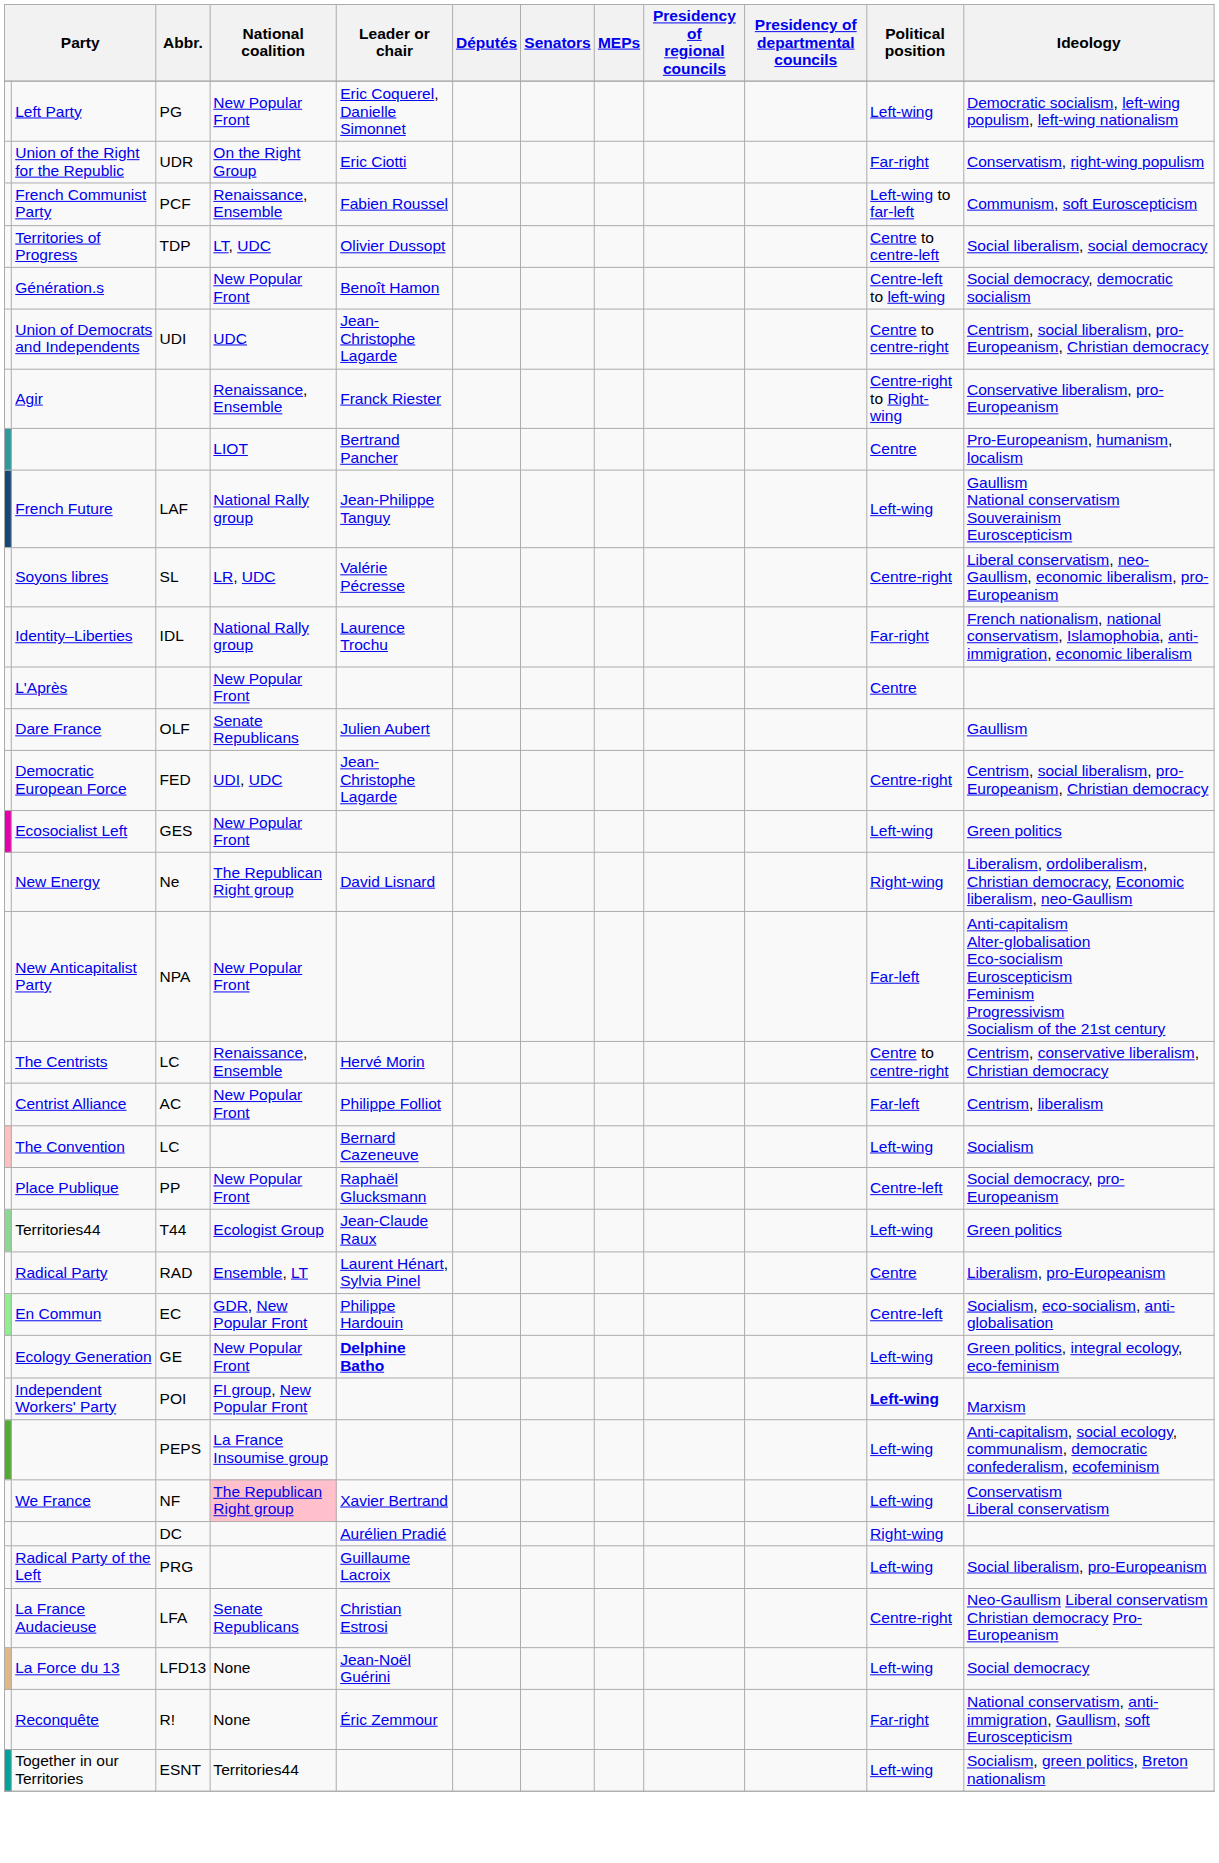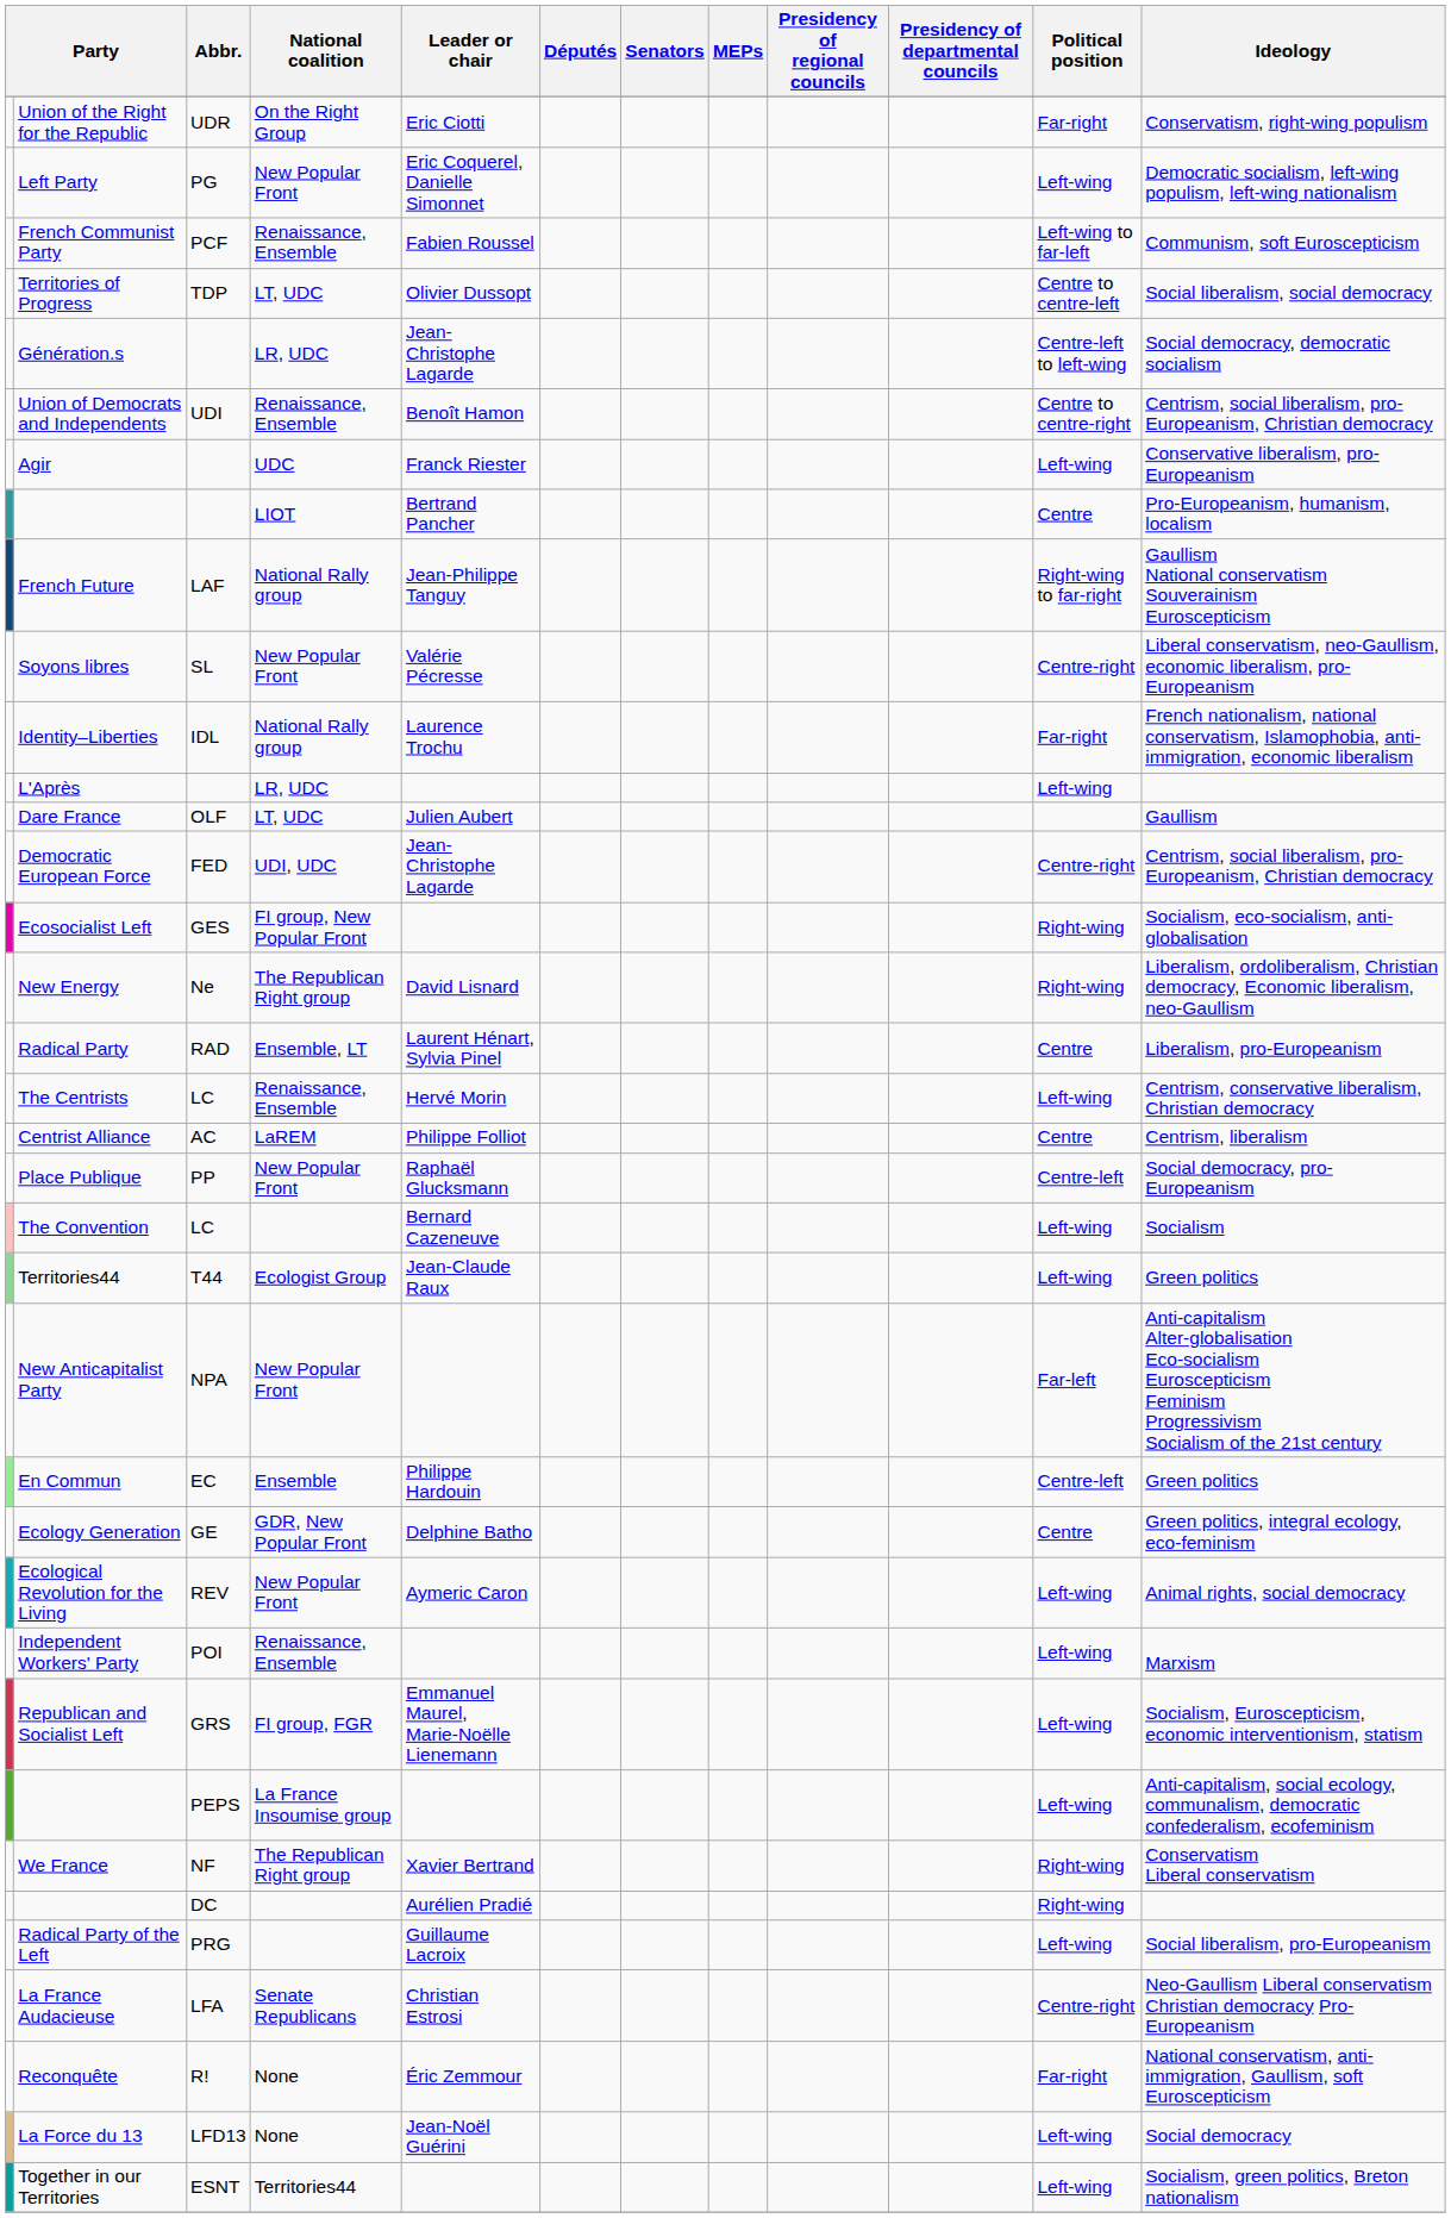rows swapped: Left Party <-> Union of the Right for the Republic
Génération.s | National coalition: New Popular Front -> LR, UDC
Génération.s | Leader or chair: Benoît Hamon -> Jean-Christophe Lagarde
Union of Democrats and Independents | National coalition: UDC -> Renaissance, Ensemble
Union of Democrats and Independents | Leader or chair: Jean-Christophe Lagarde -> Benoît Hamon
Agir | National coalition: Renaissance, Ensemble -> UDC
Agir | Political position: Centre-right to Right-wing -> Left-wing
French Future | Political position: Left-wing -> Right-wing to far-right
Soyons libres | National coalition: LR, UDC -> New Popular Front
L'Après | National coalition: New Popular Front -> LR, UDC
L'Après | Political position: Centre -> Left-wing
Dare France | National coalition: Senate Republicans -> LT, UDC
Ecosocialist Left | National coalition: New Popular Front -> FI group, New Popular Front
Ecosocialist Left | Political position: Left-wing -> Right-wing
Ecosocialist Left | Ideology: Green politics -> Socialism, eco-socialism, anti-globalisation
rows swapped: Radical Party <-> New Anticapitalist Party
The Centrists | Political position: Centre to centre-right -> Left-wing
Centrist Alliance | National coalition: New Popular Front -> LaREM
Centrist Alliance | Political position: Far-left -> Centre
rows swapped: Place Publique <-> The Convention
En Commun | National coalition: GDR, New Popular Front -> Ensemble
En Commun | Ideology: Socialism, eco-socialism, anti-globalisation -> Green politics
Ecology Generation | National coalition: New Popular Front -> GDR, New Popular Front
Ecology Generation | Leader or chair: bold -> normal
Ecology Generation | Political position: Left-wing -> Centre
+ row: Ecological Revolution for the Living | REV | New Popular Front | Aymeric Caron | Left-wing | Animal rights, social democracy
Independent Workers' Party | National coalition: FI group, New Popular Front -> Renaissance, Ensemble
Independent Workers' Party | Political position: bold -> normal
+ row: Republican and Socialist Left | GRS | FI group, FGR | Emmanuel Maurel, Marie-Noëlle Lienemann | Left-wing | Socialism, Euroscepticism, economic interventionism, statism
We France | National coalition: pink background -> no background
We France | Political position: Left-wing -> Right-wing
rows swapped: Reconquête <-> La Force du 13
